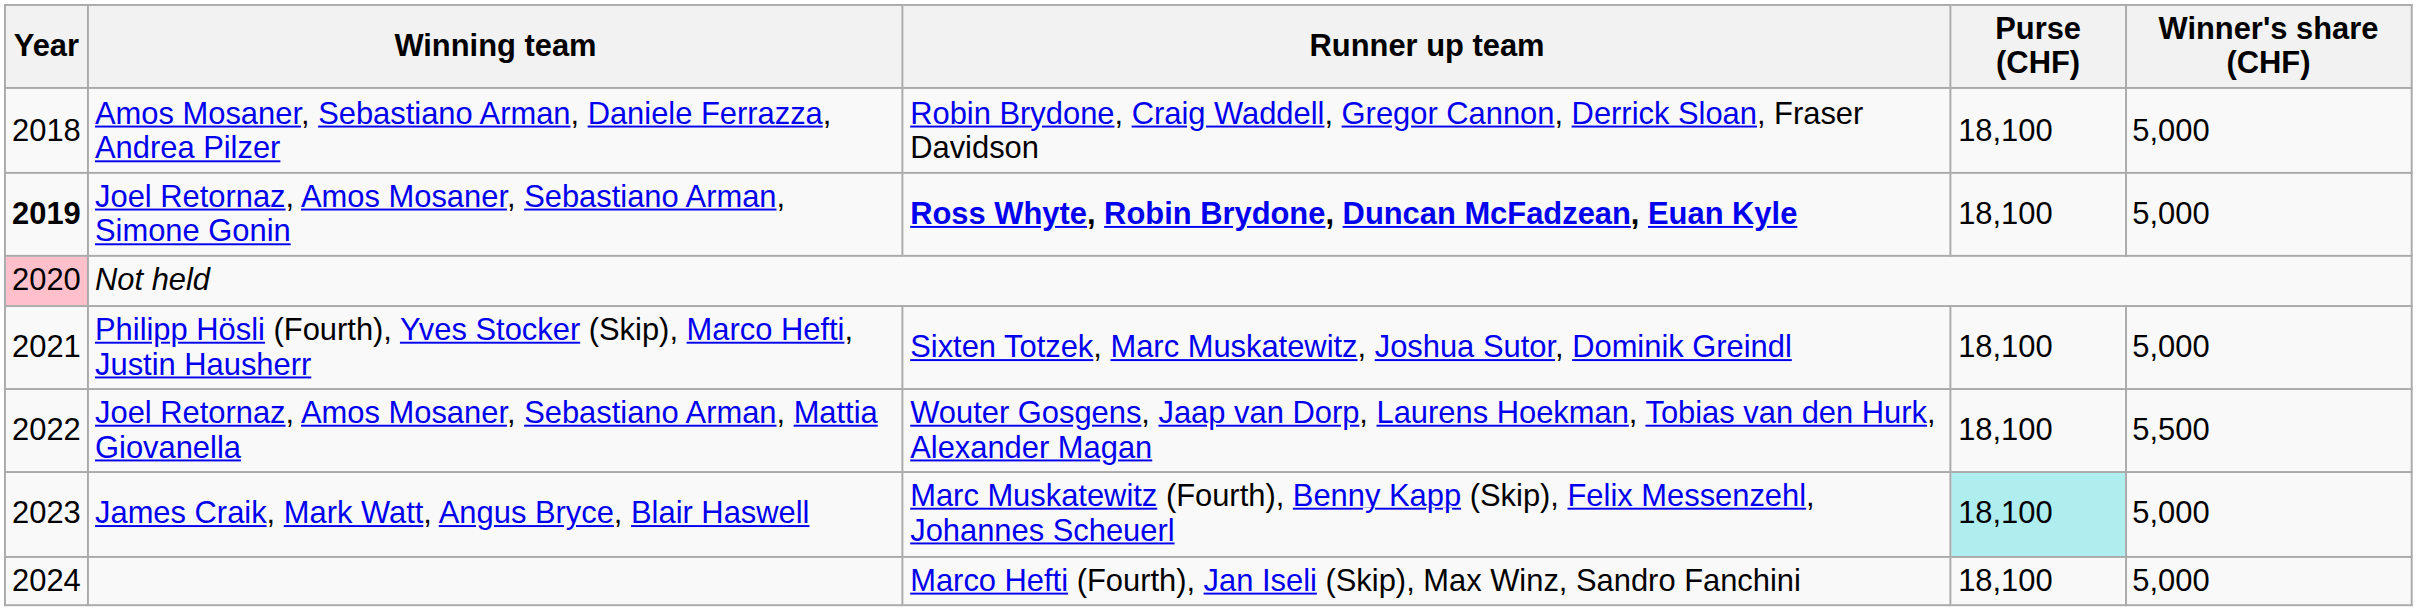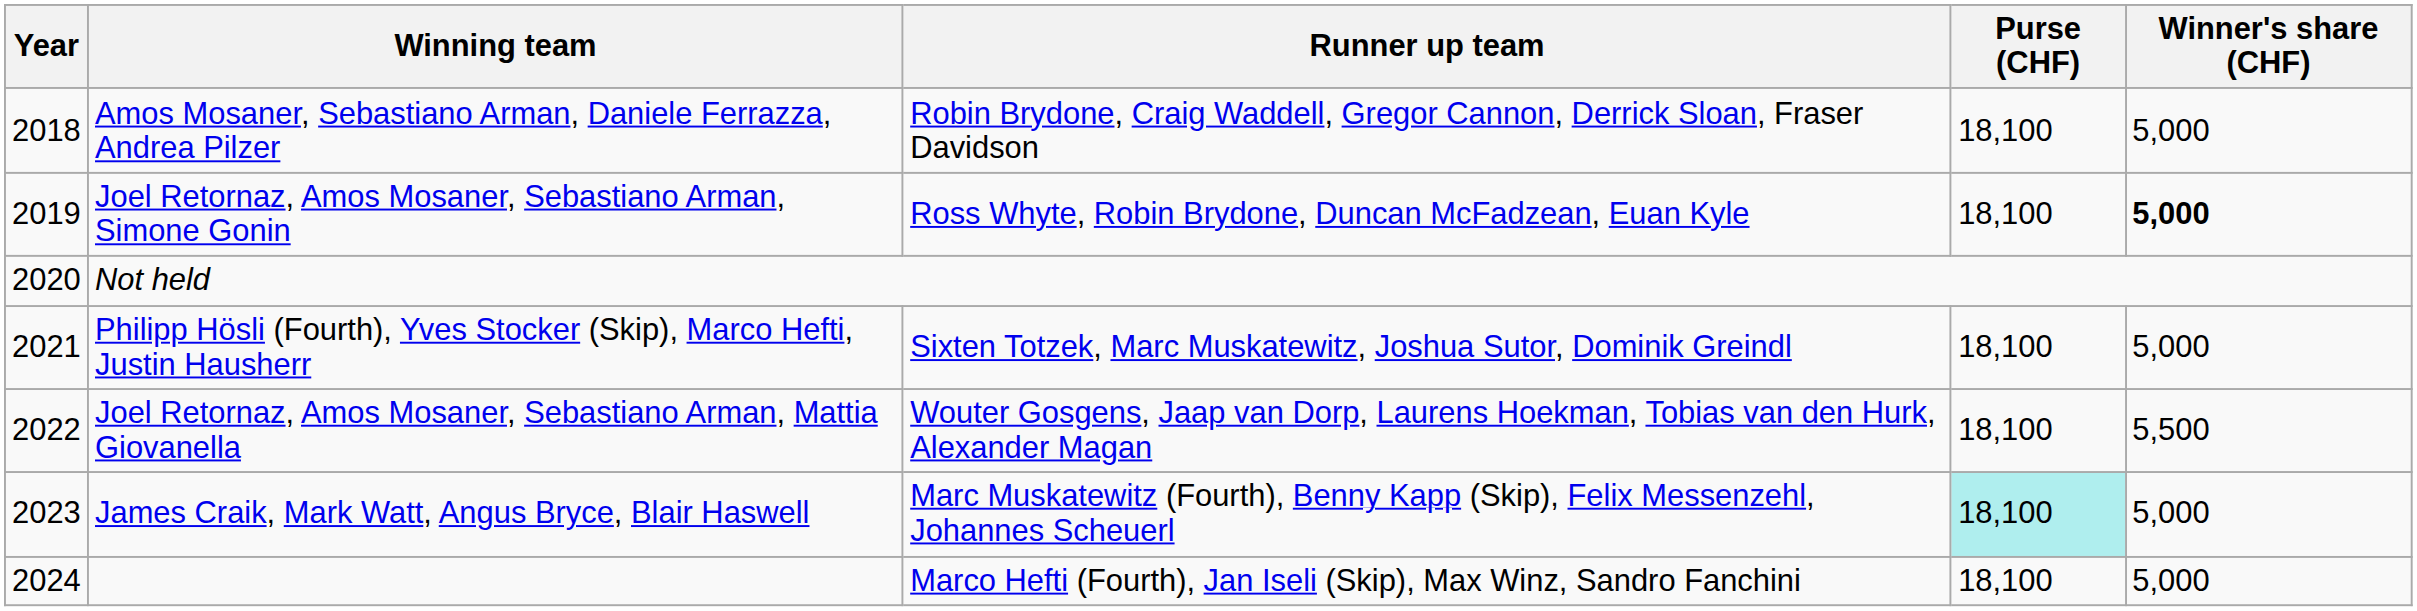Joel Retornaz, Amos Mosaner, Sebastiano Arman, Simone Gonin | Year: bold -> normal
Joel Retornaz, Amos Mosaner, Sebastiano Arman, Simone Gonin | Runner up team: bold -> normal
Joel Retornaz, Amos Mosaner, Sebastiano Arman, Simone Gonin | Winner's share (CHF): normal -> bold
Not held | Year: pink background -> no background
